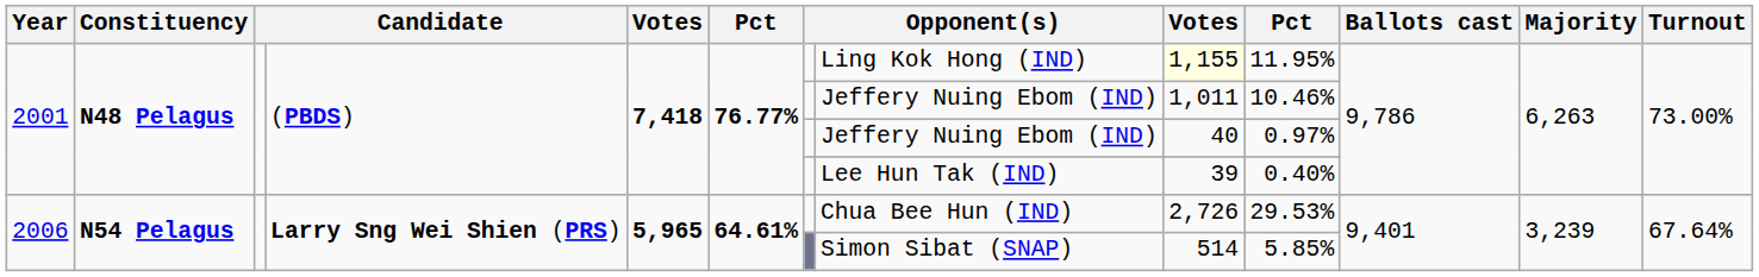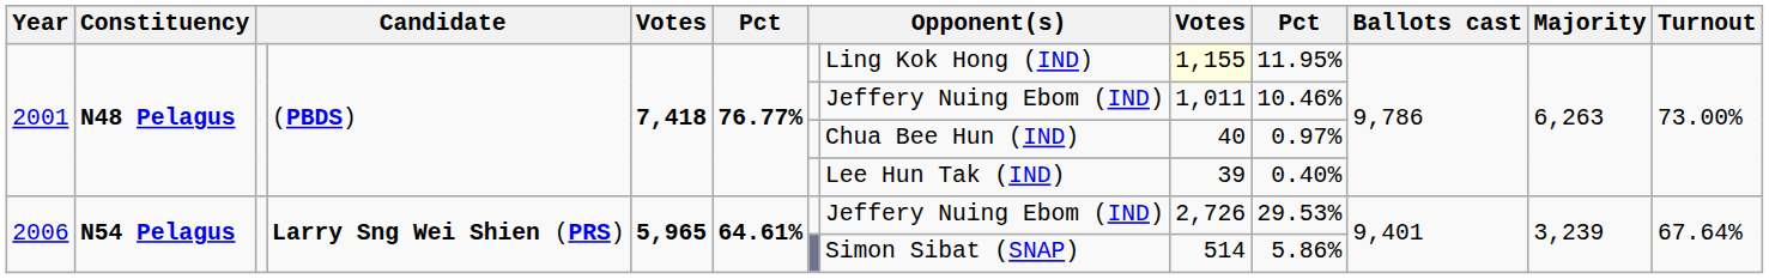row 4 | column 8: Jeffery Nuing Ebom (IND) -> Chua Bee Hun (IND)
row 6 | column 8: Chua Bee Hun (IND) -> Jeffery Nuing Ebom (IND)
row 7 | column 10: 5.85% -> 5.86%
